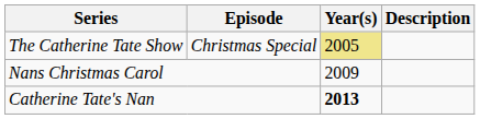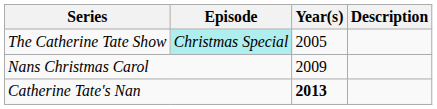The Catherine Tate Show | Episode: no background -> paleturquoise background
The Catherine Tate Show | Year(s): khaki background -> no background
